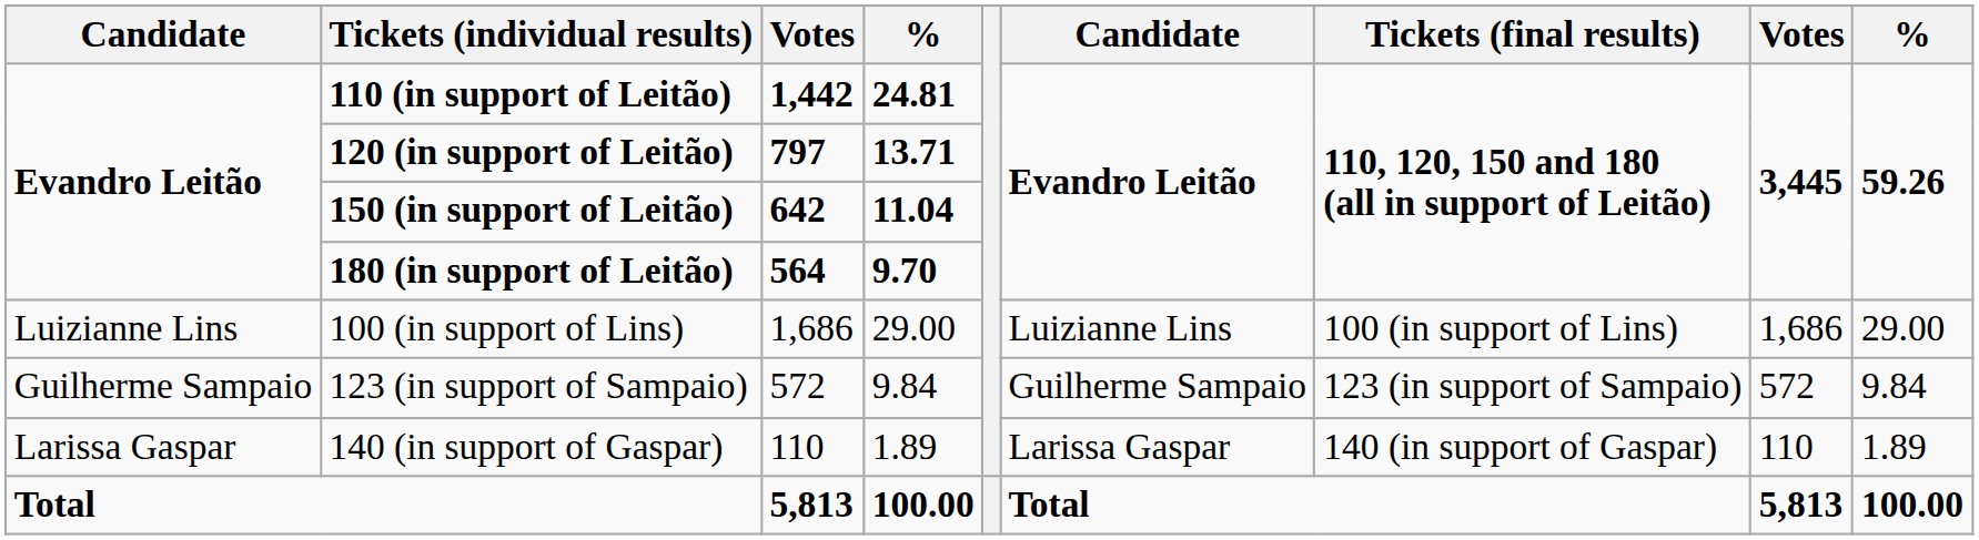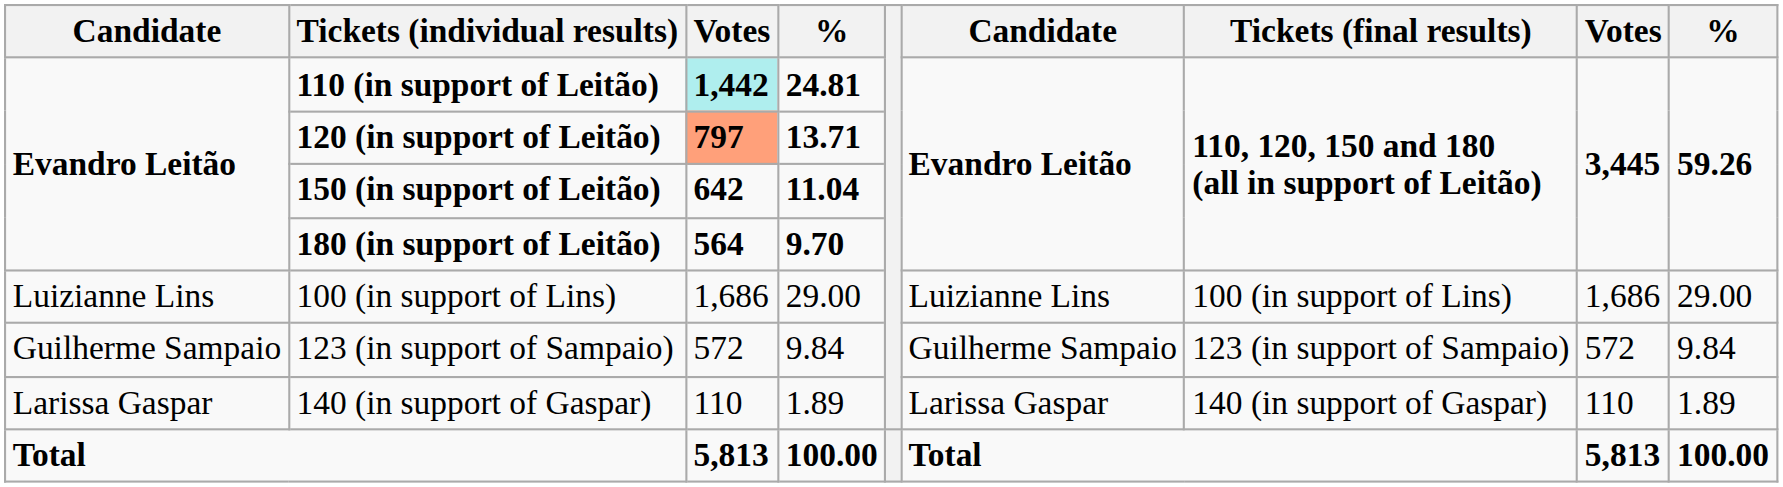110 (in support of Leitão) | column 3: no background -> paleturquoise background
120 (in support of Leitão) | column 3: no background -> lightsalmon background
